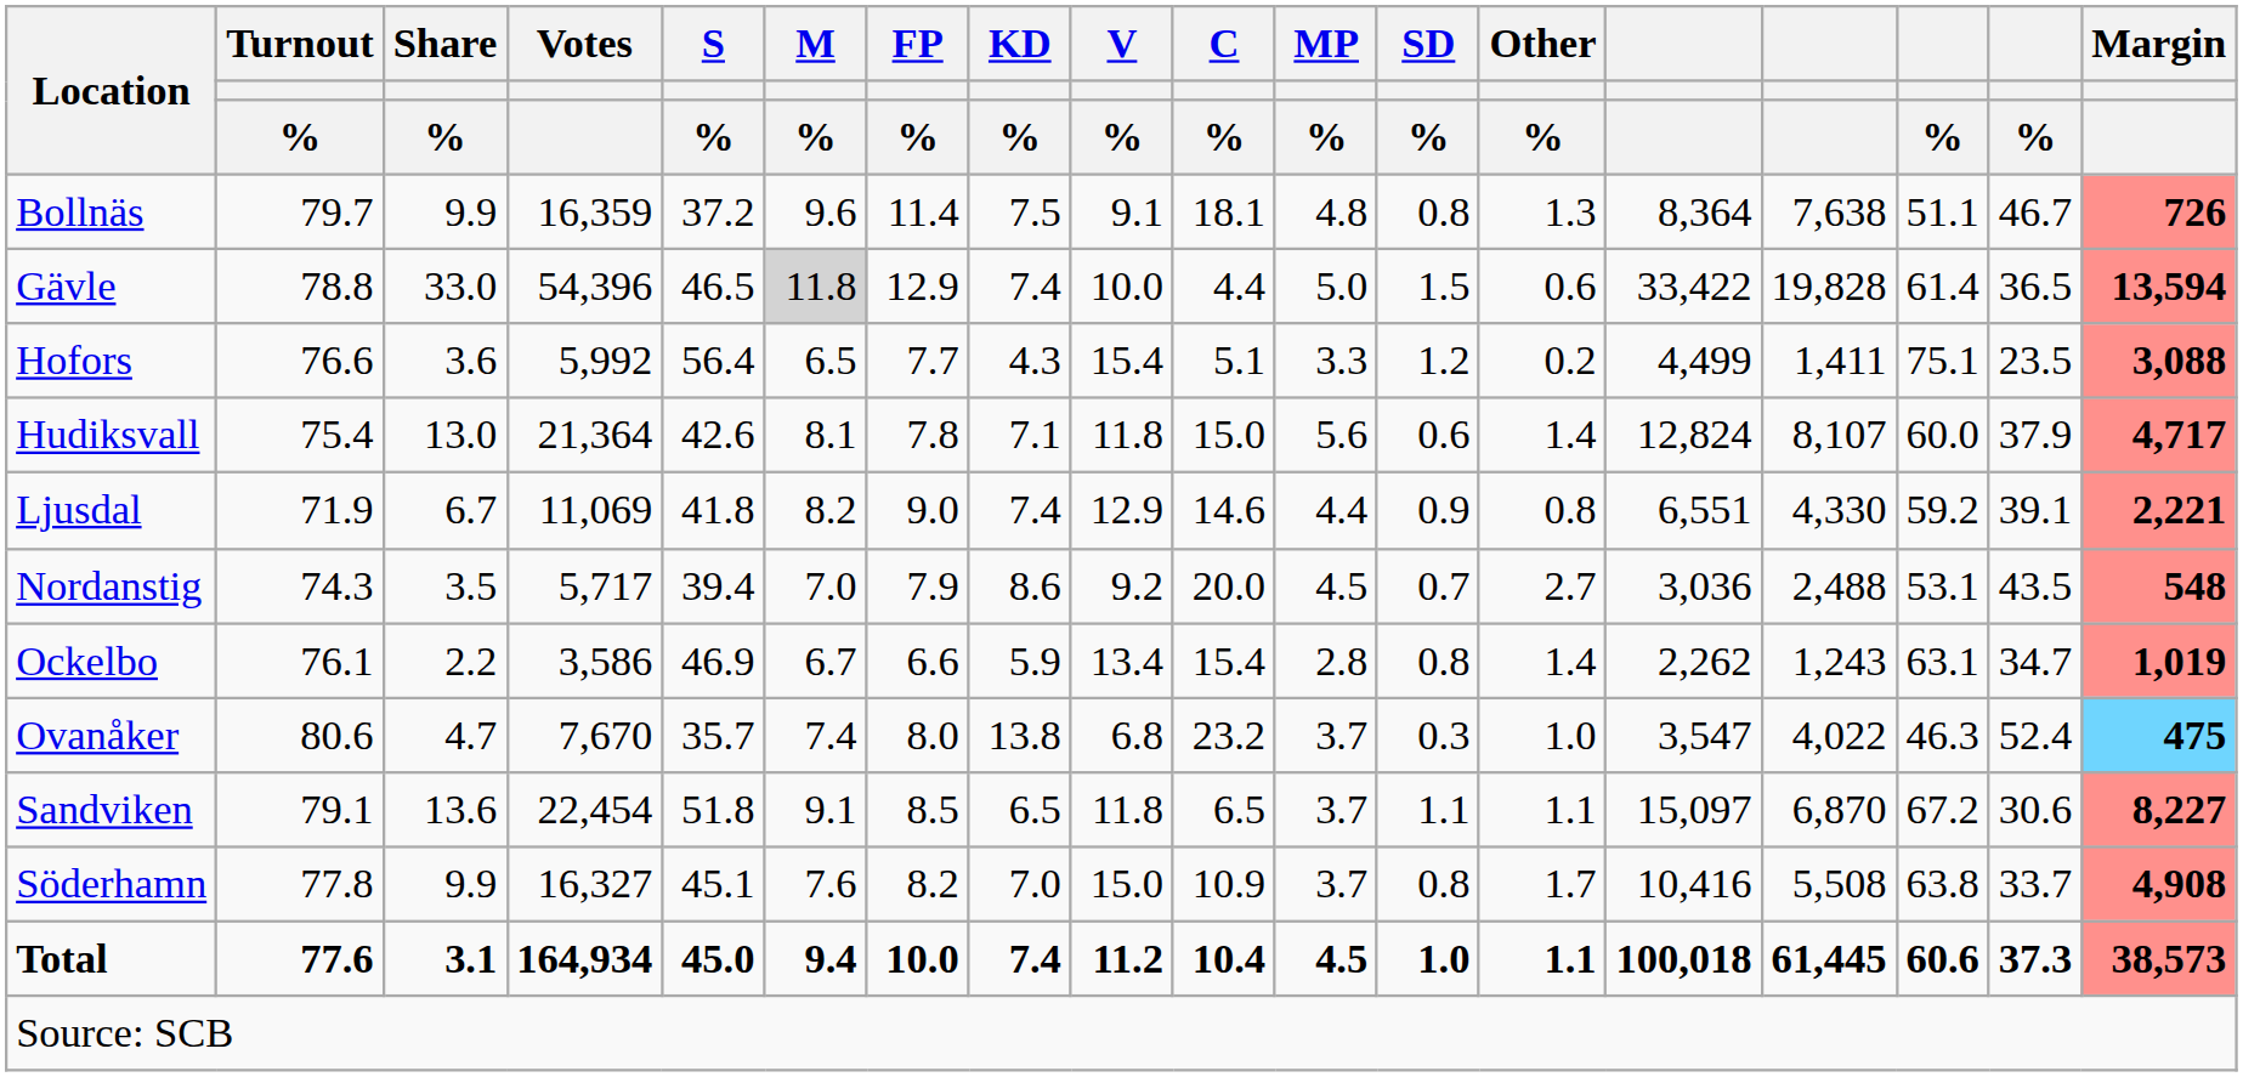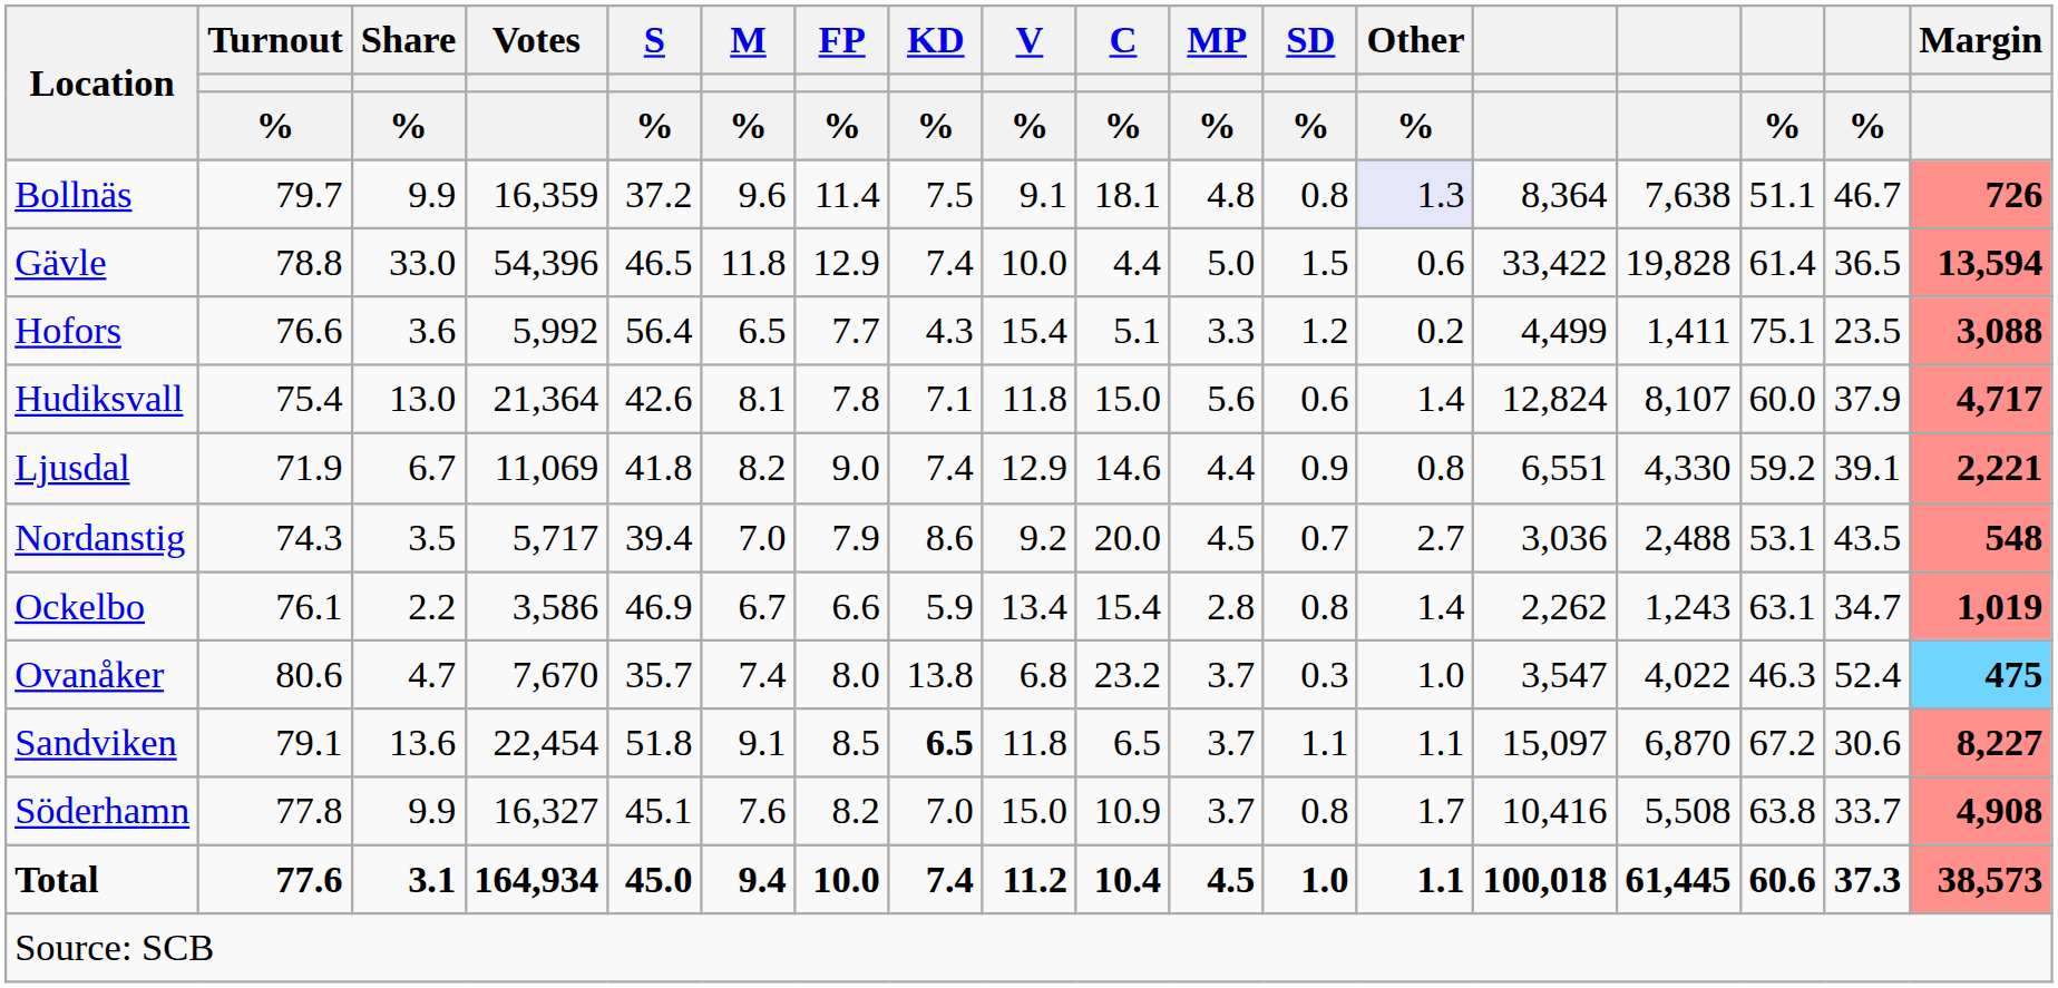Bollnäs | Other / %: no background -> lavender background
Gävle | M / %: lightgrey background -> no background
Sandviken | KD / %: normal -> bold
